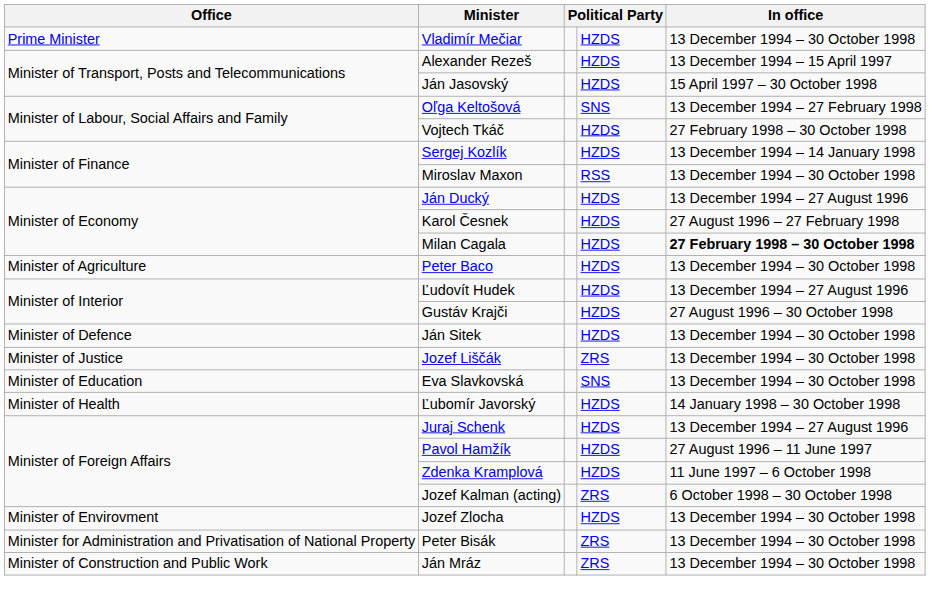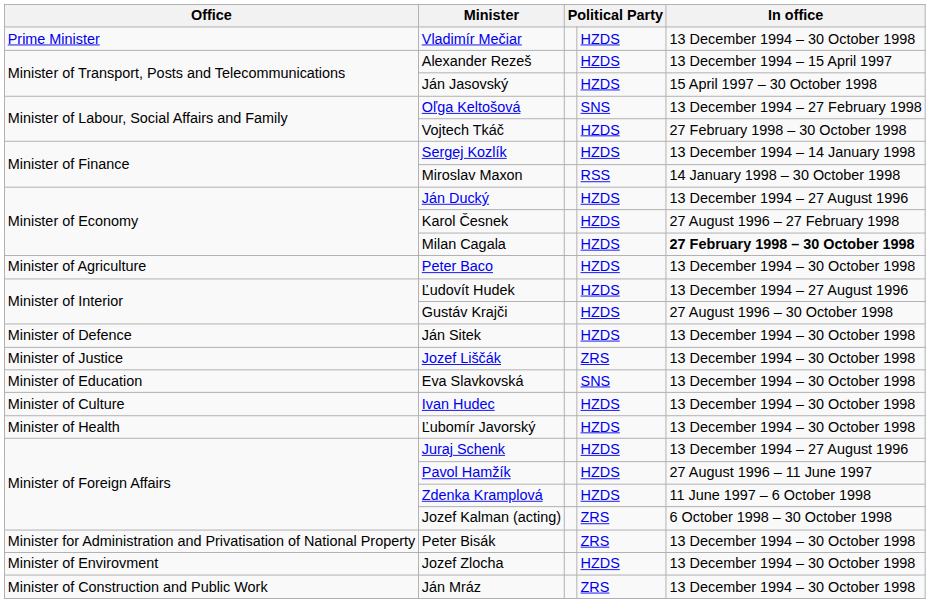Miroslav Maxon | In office: 13 December 1994 – 30 October 1998 -> 14 January 1998 – 30 October 1998
+ row: Minister of Culture | Ivan Hudec | HZDS | 13 December 1994 – 30 October 1998
Ľubomír Javorský | In office: 14 January 1998 – 30 October 1998 -> 13 December 1994 – 30 October 1998
rows swapped: Peter Bisák <-> Jozef Zlocha
